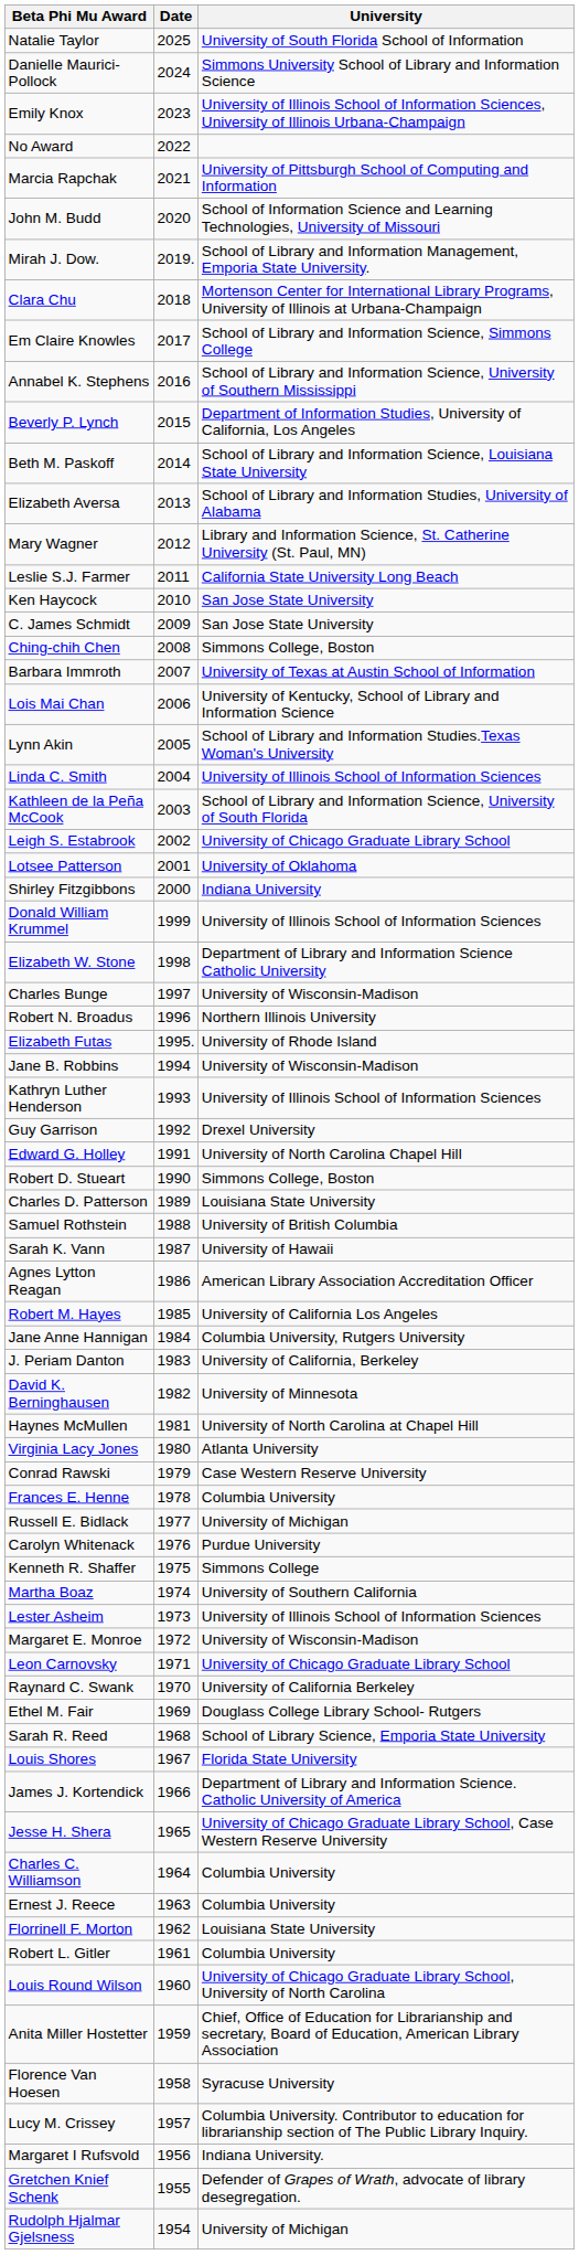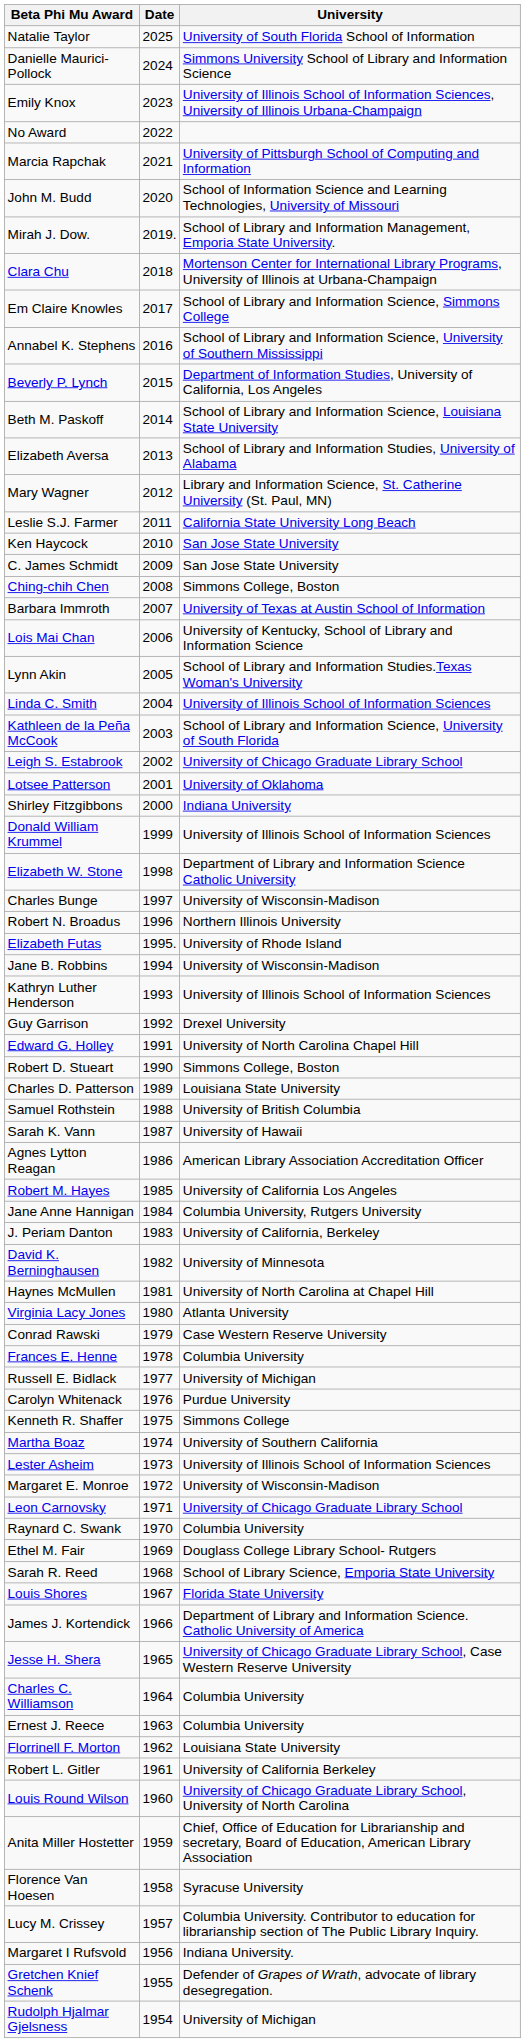Raynard C. Swank | University: University of California Berkeley -> Columbia University
Robert L. Gitler | University: Columbia University -> University of California Berkeley
